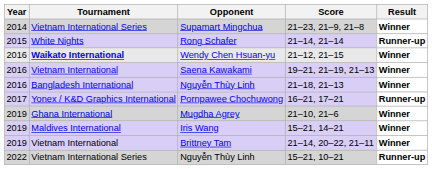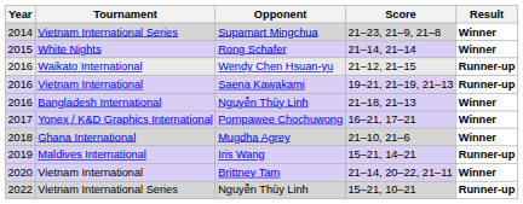Rong Schafer | Result: Runner-up -> Winner
Wendy Chen Hsuan-yu | Tournament: bold -> normal
Wendy Chen Hsuan-yu | Result: Winner -> Runner-up
Saena Kawakami | Result: Winner -> Runner-up
Pornpawee Chochuwong | Result: Runner-up -> Winner
Mugdha Agrey | Year: 2019 -> 2018
Iris Wang | Result: Winner -> Runner-up
Brittney Tam | Year: 2019 -> 2020
